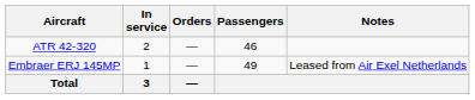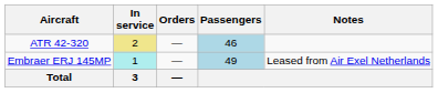ATR 42-320 | In service: no background -> khaki background
ATR 42-320 | Passengers: no background -> lightblue background
Embraer ERJ 145MP | In service: no background -> paleturquoise background
Embraer ERJ 145MP | Passengers: no background -> lightblue background
